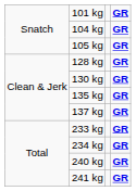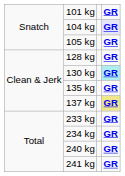104 kg | column 4: no background -> lavender background
130 kg | column 4: no background -> paleturquoise background
137 kg | column 4: no background -> khaki background
